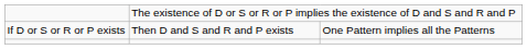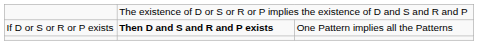row 2 | column 2: normal -> bold
